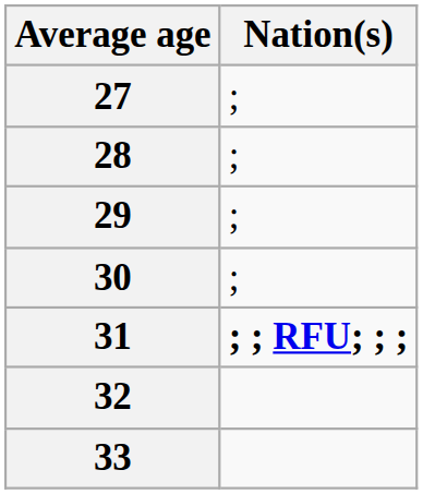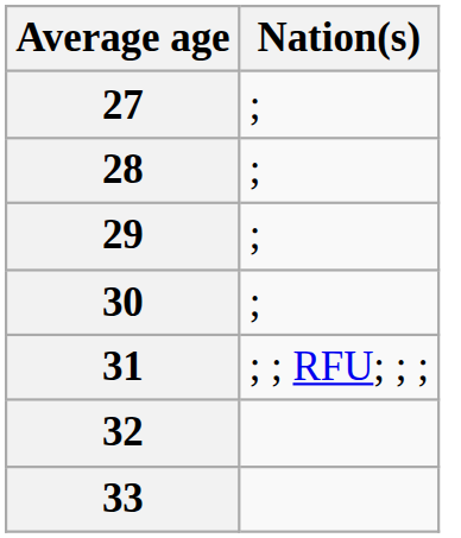31 | Nation(s): bold -> normal
